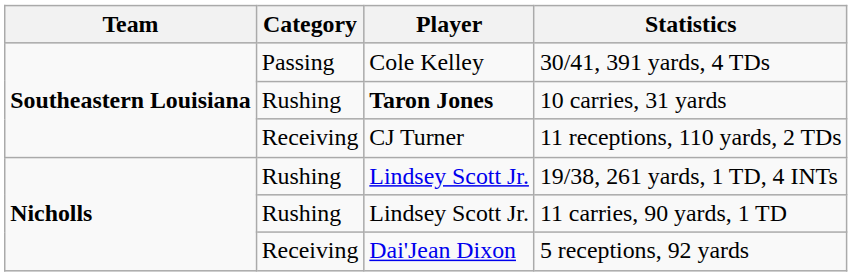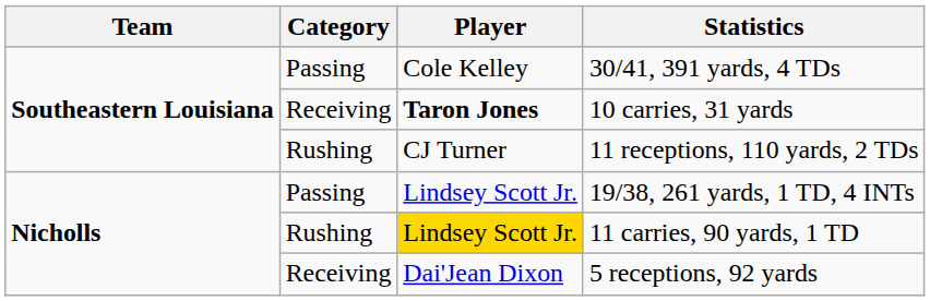10 carries, 31 yards | Category: Rushing -> Receiving
11 receptions, 110 yards, 2 TDs | Category: Receiving -> Rushing
19/38, 261 yards, 1 TD, 4 INTs | Category: Rushing -> Passing
11 carries, 90 yards, 1 TD | Player: no background -> gold background
